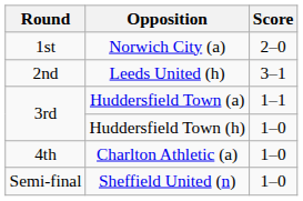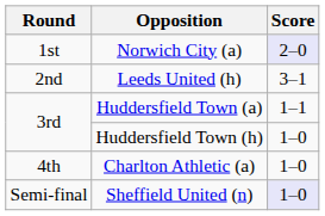Norwich City (a) | Score: no background -> lavender background
Sheffield United (n) | Score: no background -> lavender background
